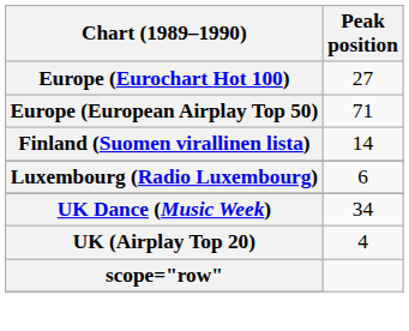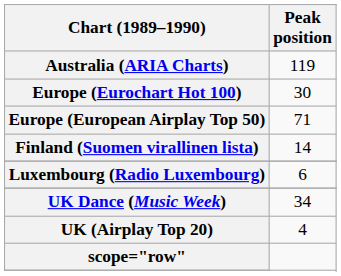+ row: Australia (ARIA Charts) | 119
Europe (Eurochart Hot 100) | Peak position: 27 -> 30
